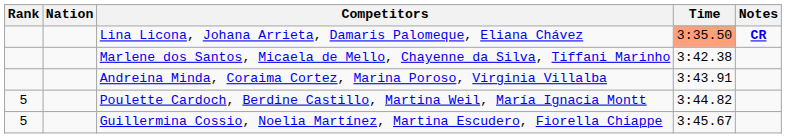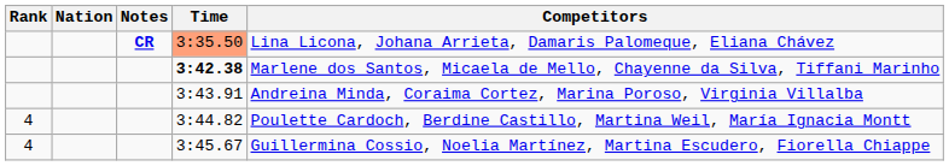columns swapped: Competitors <-> Notes
row 3 | Time: normal -> bold
row 5 | Rank: 5 -> 4
row 6 | Rank: 5 -> 4
